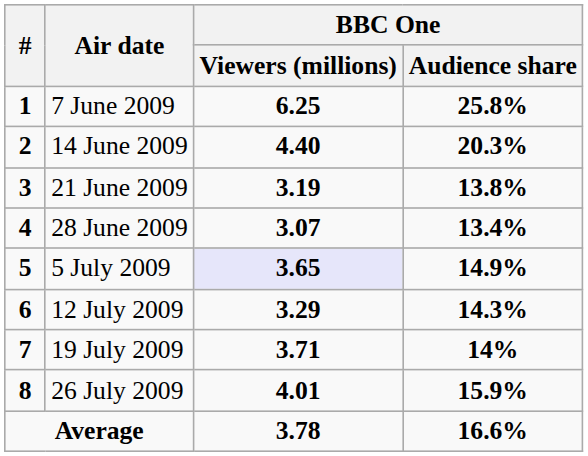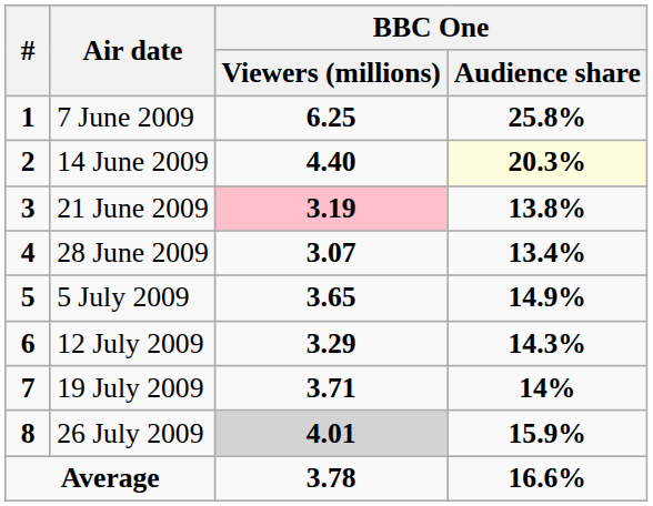14 June 2009 | BBC One / Audience share: no background -> lightyellow background
21 June 2009 | BBC One / Viewers (millions): no background -> pink background
5 July 2009 | BBC One / Viewers (millions): lavender background -> no background
26 July 2009 | BBC One / Viewers (millions): no background -> lightgrey background
